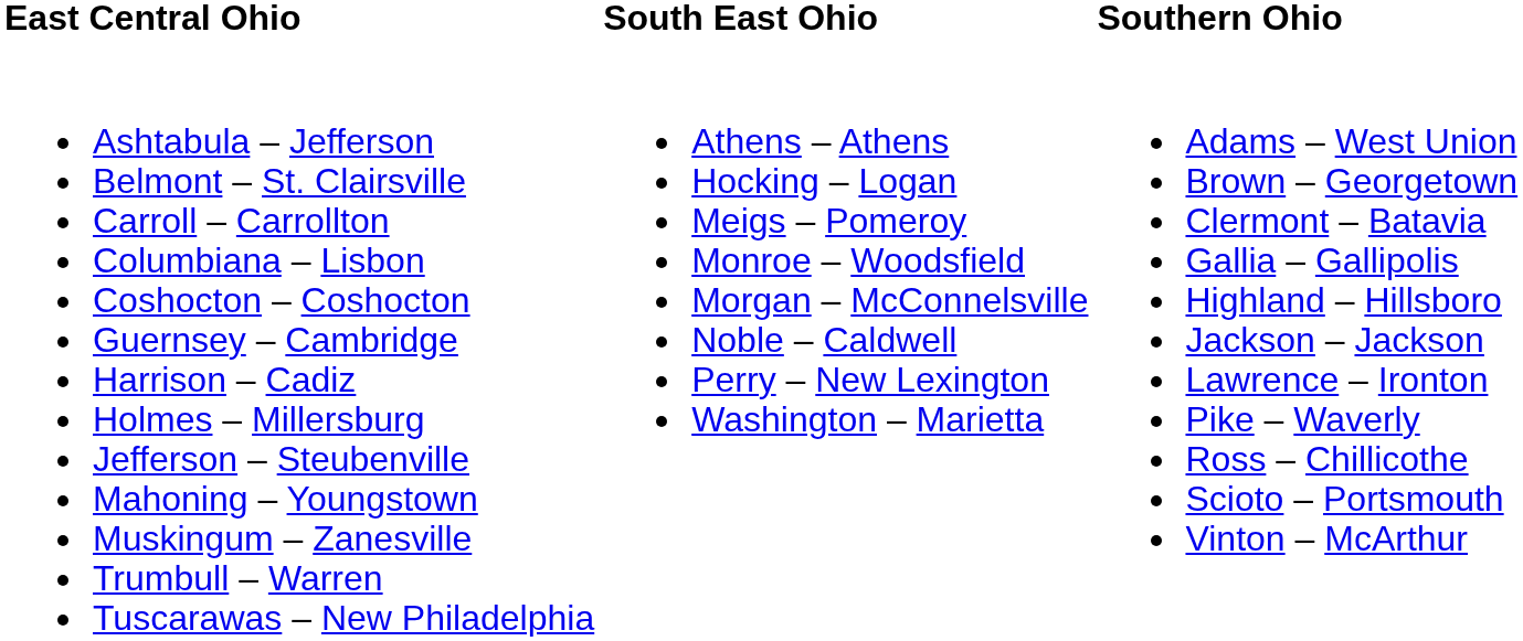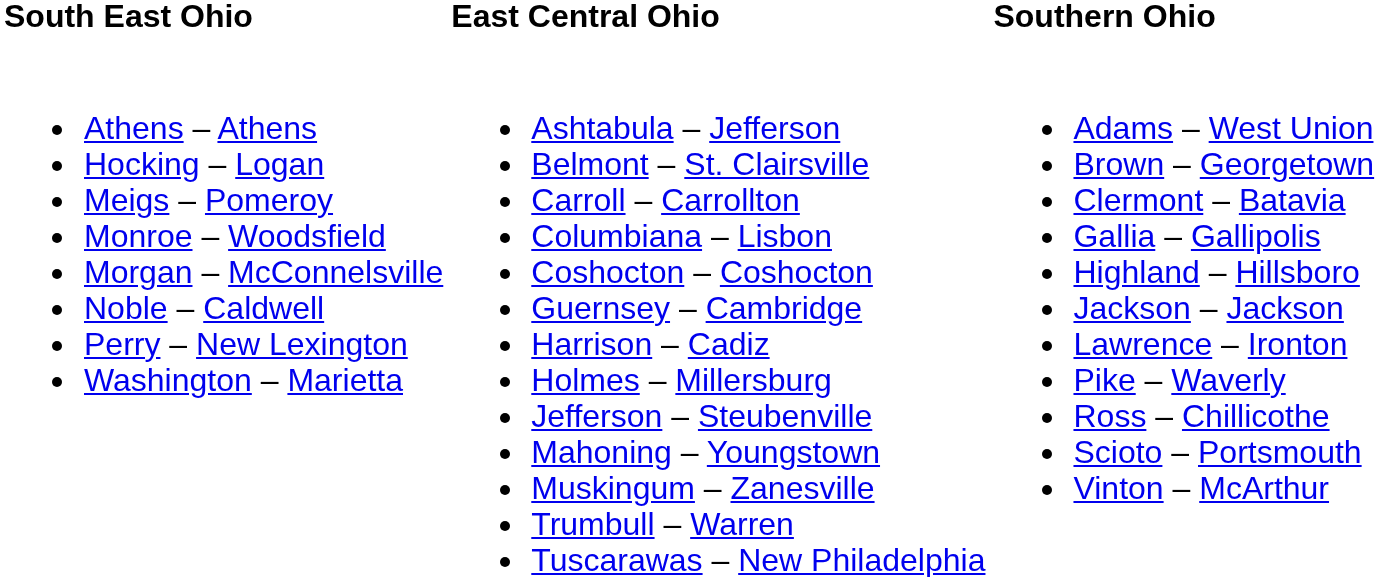columns swapped: East Central Ohio <-> South East Ohio
